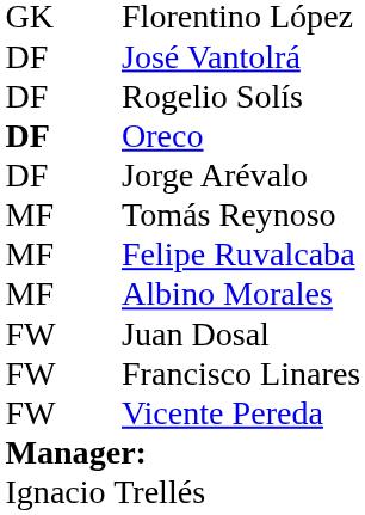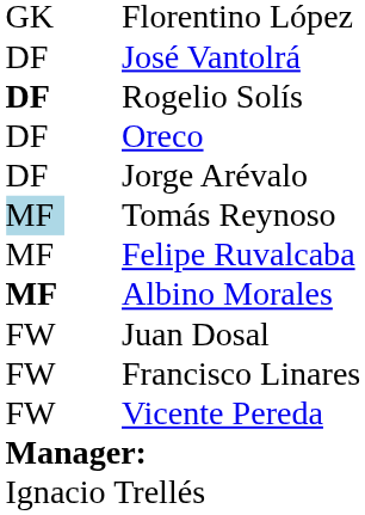Rogelio Solís | column 1: normal -> bold
Oreco | column 1: bold -> normal
Tomás Reynoso | column 1: no background -> lightblue background
Albino Morales | column 1: normal -> bold
